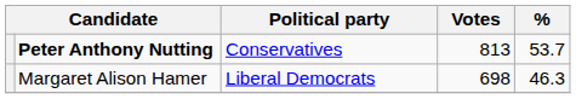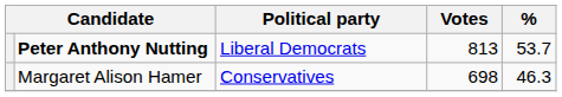Peter Anthony Nutting | Political party: Conservatives -> Liberal Democrats
Margaret Alison Hamer | Political party: Liberal Democrats -> Conservatives
